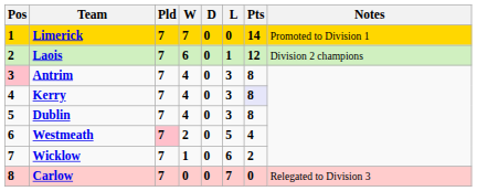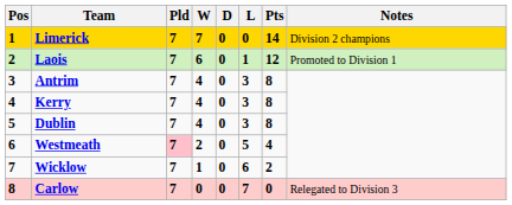Limerick | Notes: Promoted to Division 1 -> Division 2 champions
Laois | Notes: Division 2 champions -> Promoted to Division 1
Antrim | Pos: pink background -> no background
Kerry | Pts: lavender background -> no background
